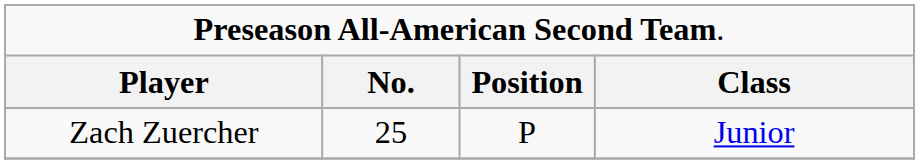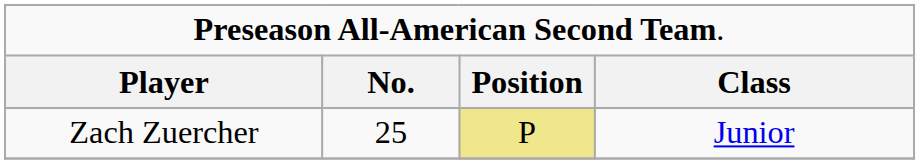Zach Zuercher | column 3: no background -> khaki background
